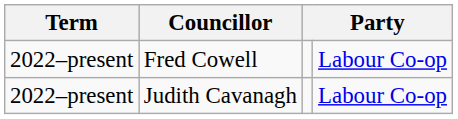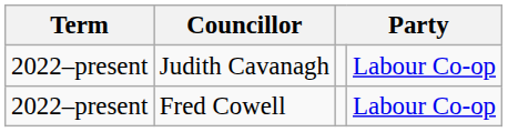rows swapped: Judith Cavanagh <-> Fred Cowell
